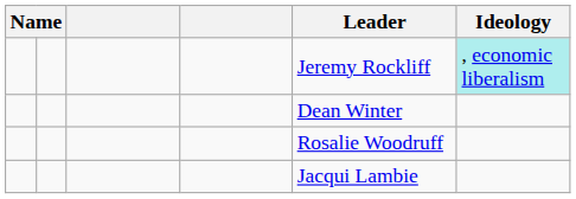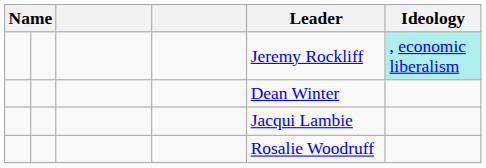row 4 | Leader: Rosalie Woodruff -> Jacqui Lambie
row 5 | Leader: Jacqui Lambie -> Rosalie Woodruff
